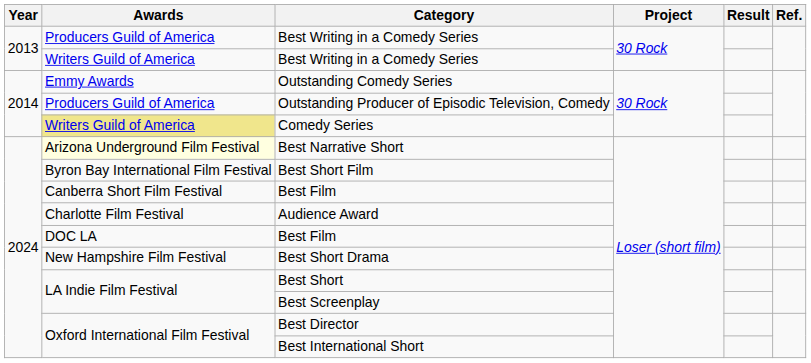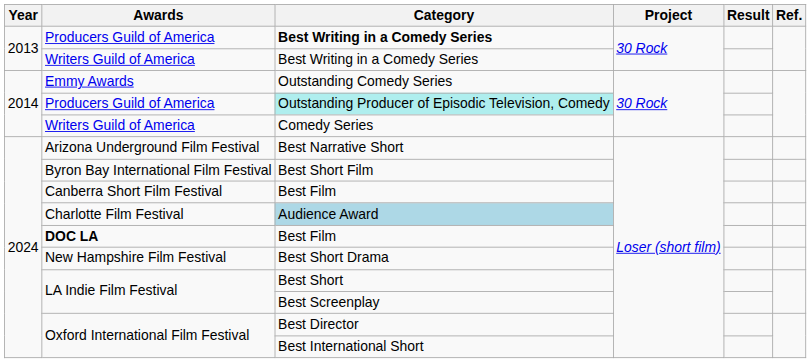Producers Guild of America / Best Writing in a Comedy Series | Category: normal -> bold
Outstanding Producer of Episodic Television, Comedy | Category: no background -> paleturquoise background
Comedy Series | Awards: khaki background -> no background
Best Narrative Short | Awards: lightyellow background -> no background
Audience Award | Category: no background -> lightblue background
DOC LA / Best Film | Awards: normal -> bold
